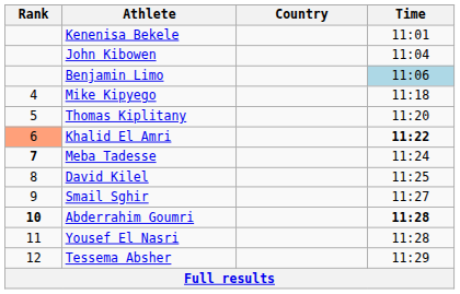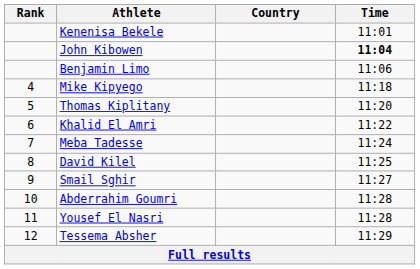John Kibowen | Time: normal -> bold
Benjamin Limo | Time: lightblue background -> no background
Khalid El Amri | Rank: lightsalmon background -> no background
Khalid El Amri | Time: bold -> normal
Meba Tadesse | Rank: bold -> normal
Abderrahim Goumri | Rank: bold -> normal
Abderrahim Goumri | Time: bold -> normal
